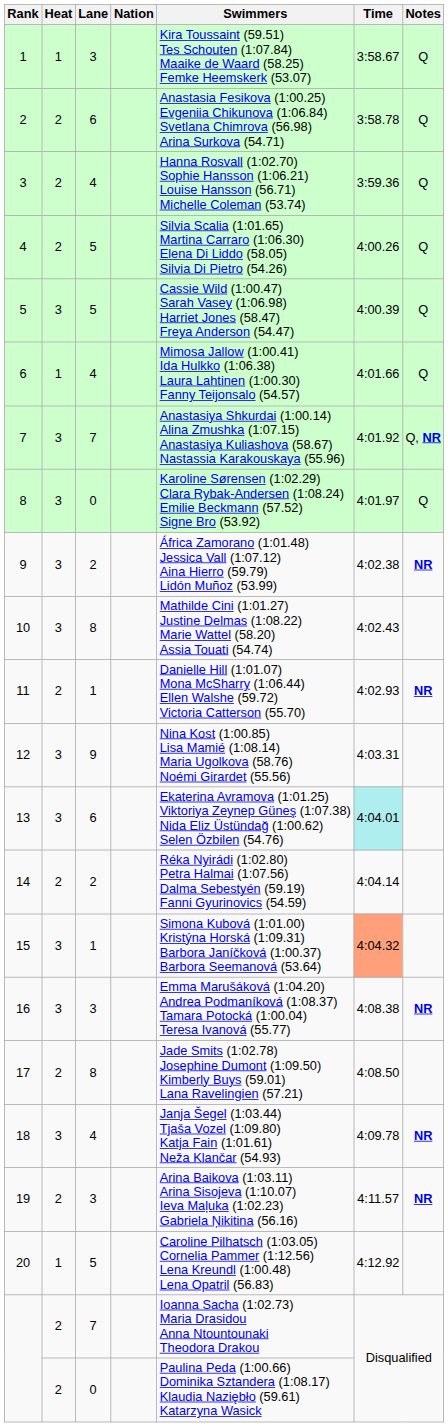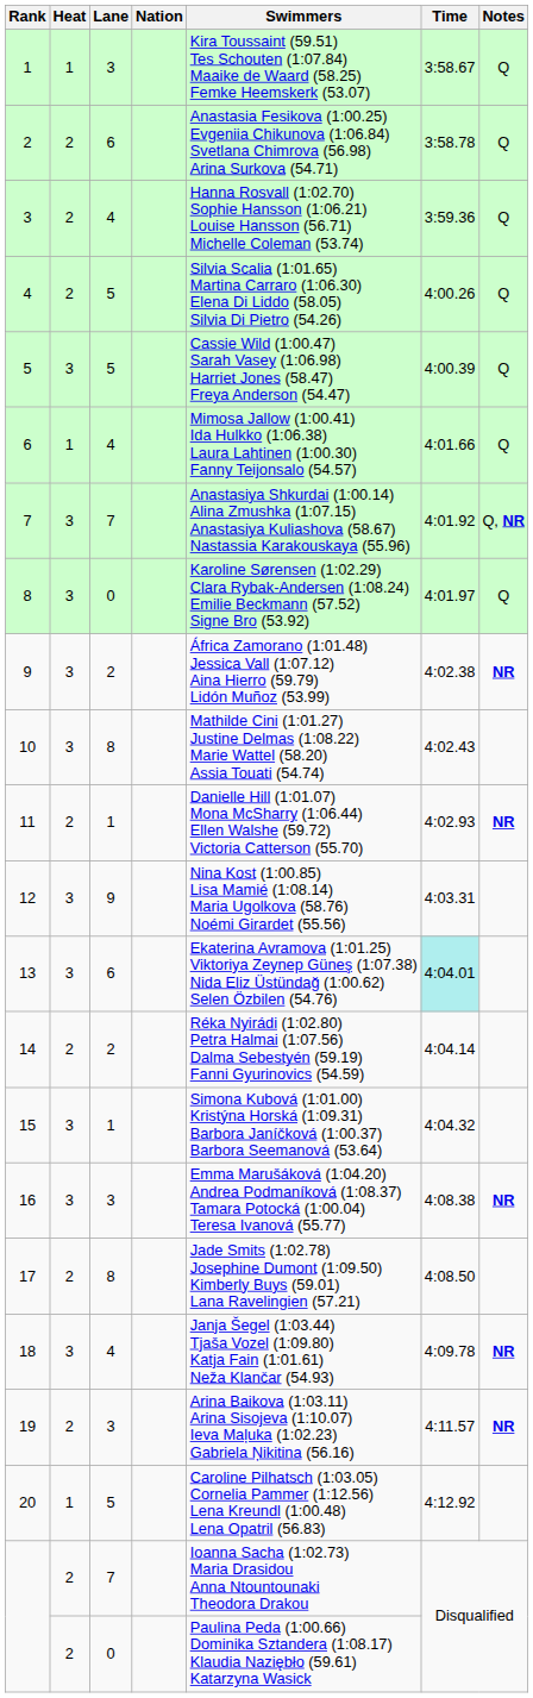15 | Time: lightsalmon background -> no background
